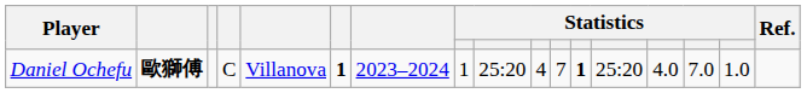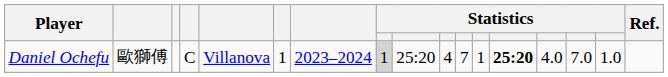Daniel Ochefu | column 2: bold -> normal
Daniel Ochefu | column 6: bold -> normal
Daniel Ochefu | column 8: no background -> lightgrey background
Daniel Ochefu | column 12: bold -> normal
Daniel Ochefu | column 13: normal -> bold
